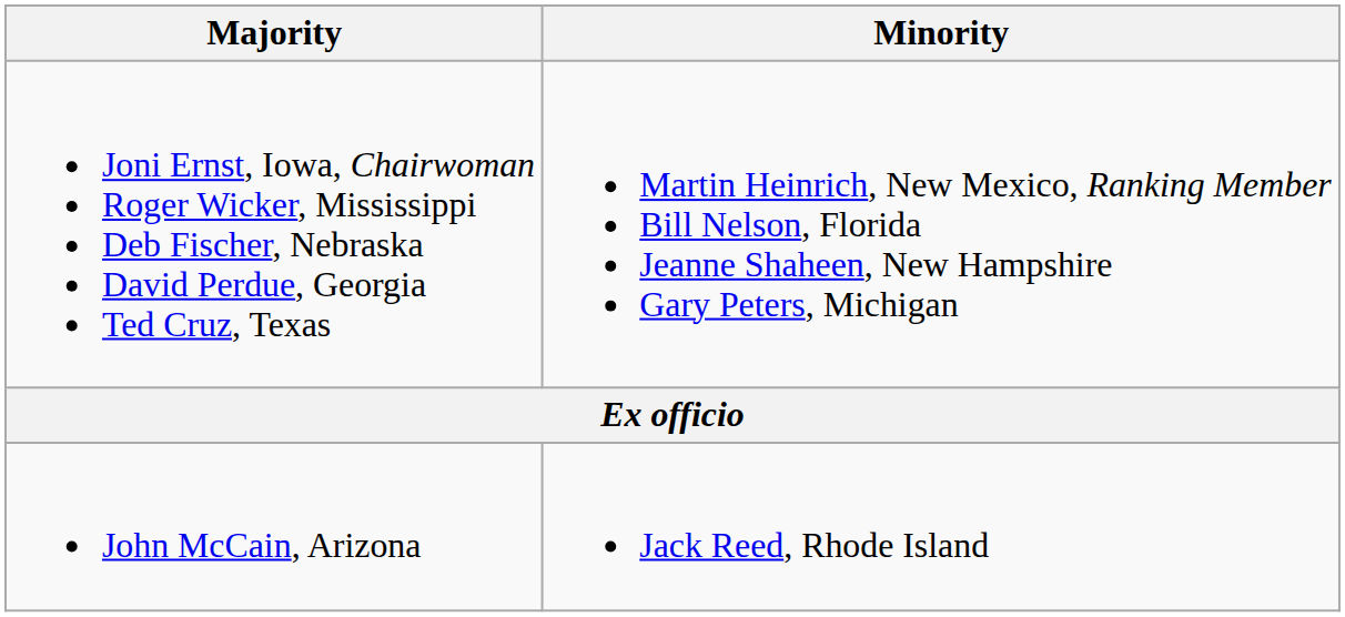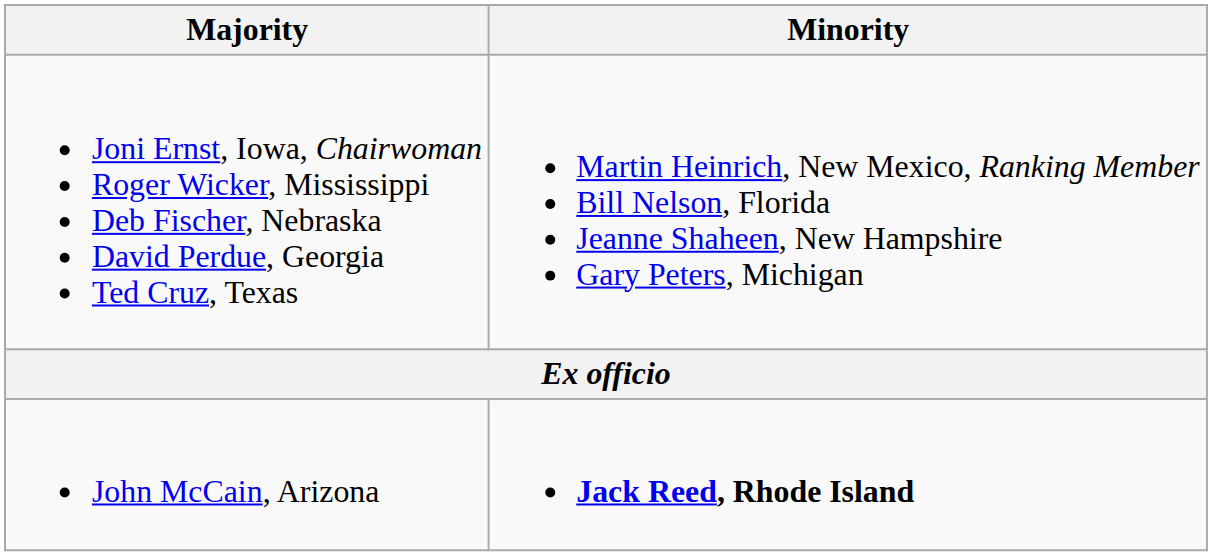John McCain, Arizona | Minority: normal -> bold
